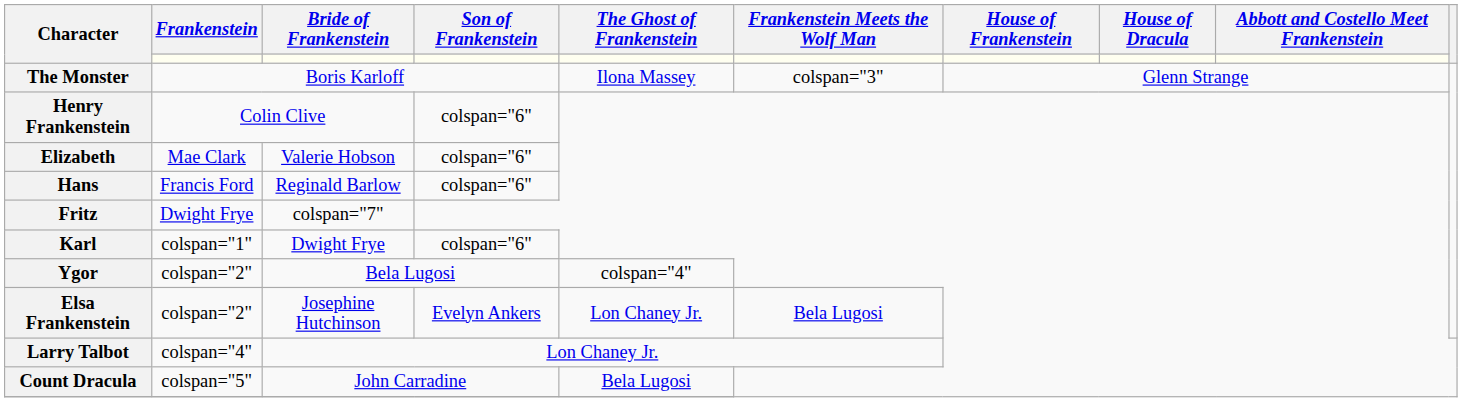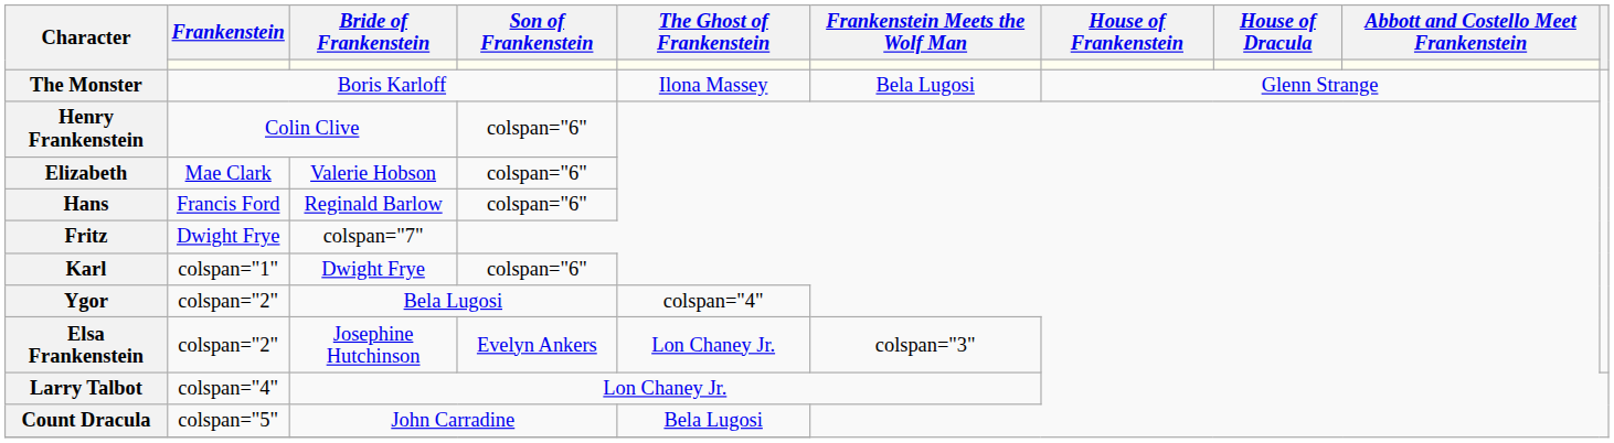The Monster | Frankenstein Meets the Wolf Man: colspan="3" -> Bela Lugosi
Elsa Frankenstein | Frankenstein Meets the Wolf Man: Bela Lugosi -> colspan="3"
